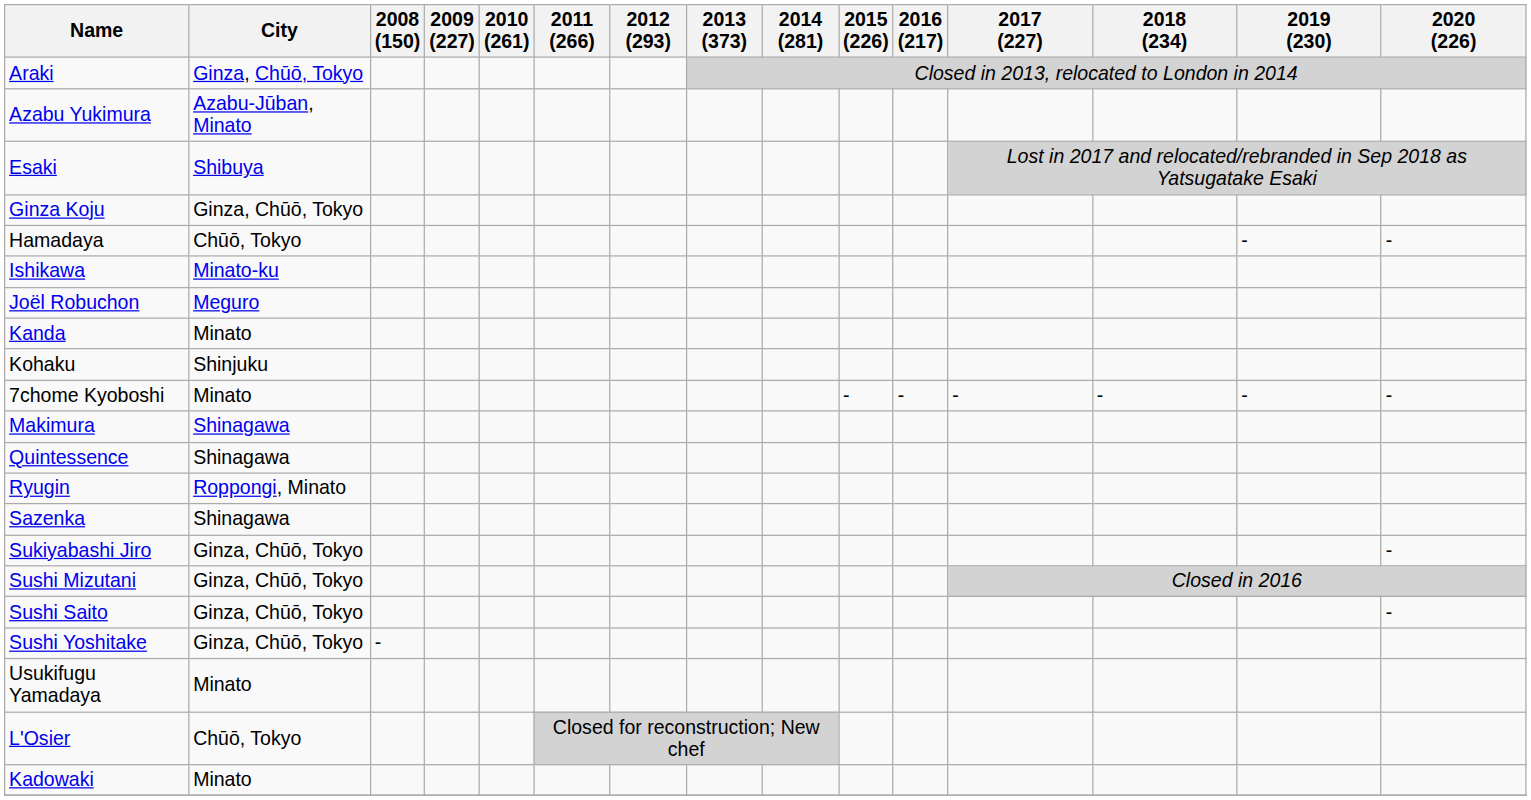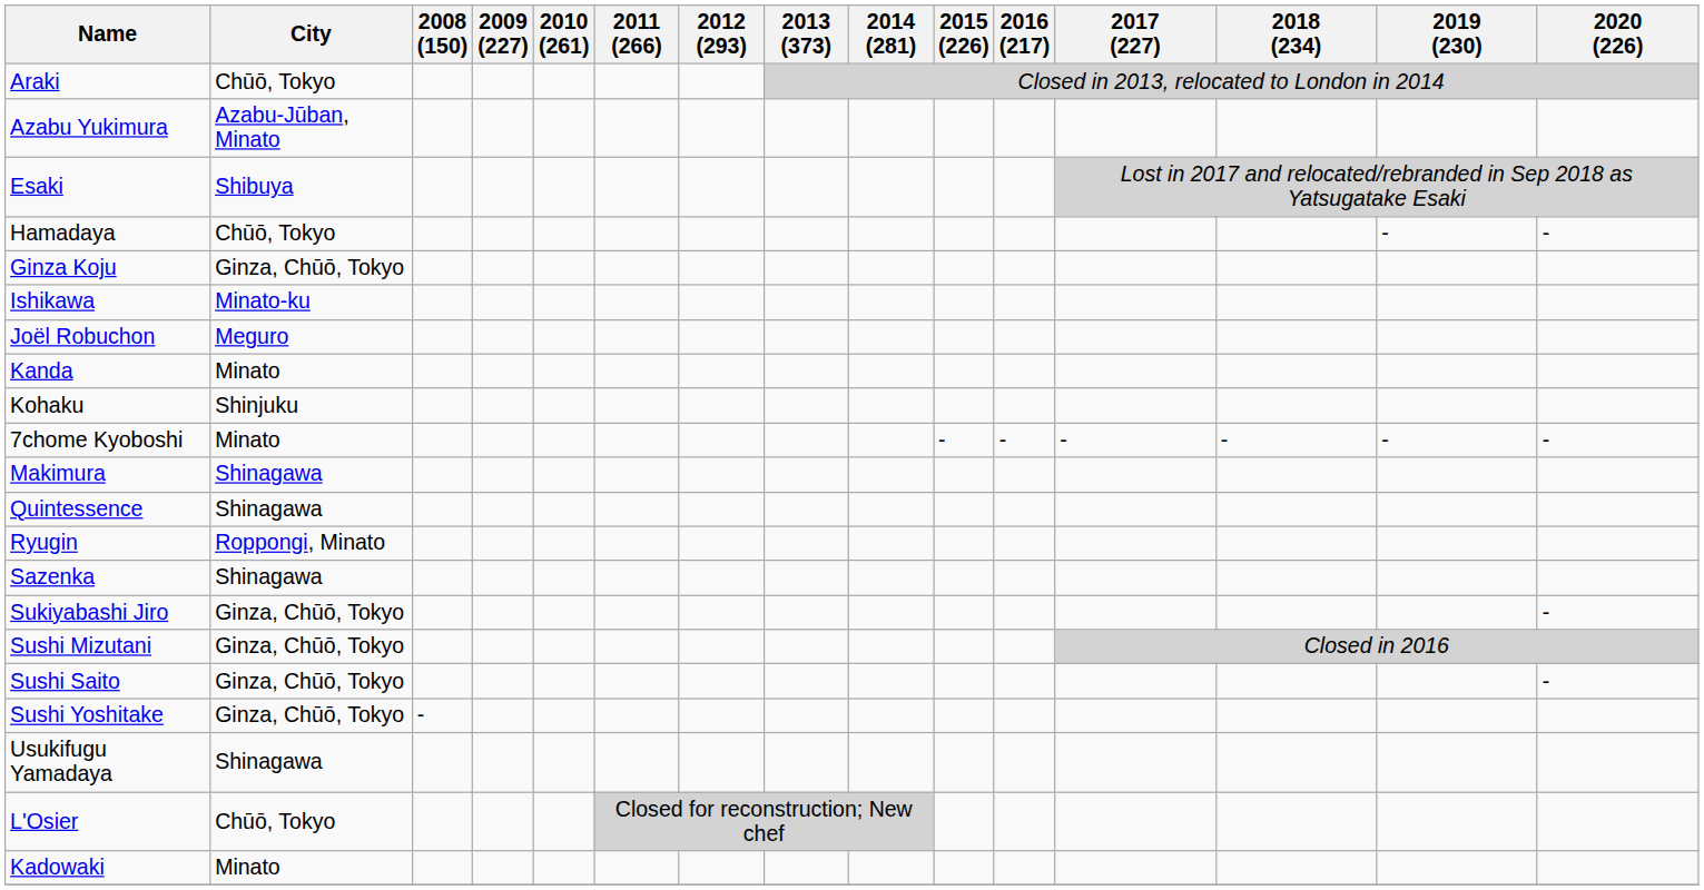Araki | City: Ginza, Chūō, Tokyo -> Chūō, Tokyo
rows swapped: Ginza Koju <-> Hamadaya
Usukifugu Yamadaya | City: Minato -> Shinagawa
